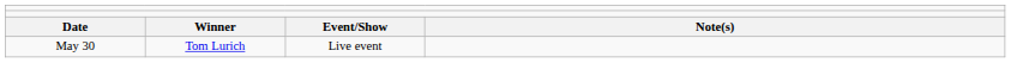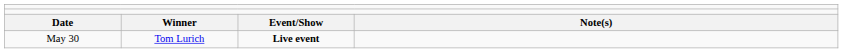May 30 | column 3: normal -> bold
